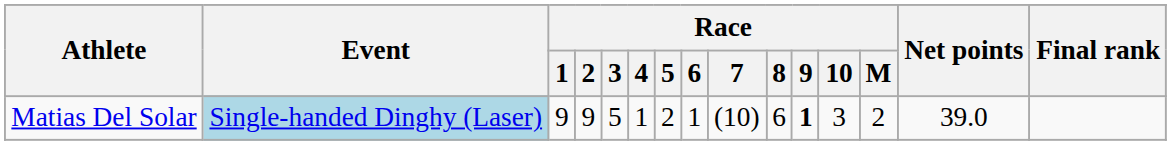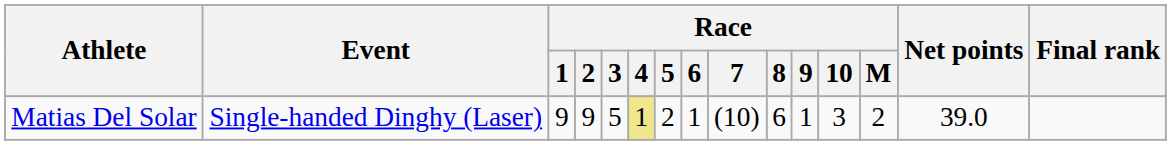Matias Del Solar | Event: lightblue background -> no background
Matias Del Solar | Race / 4: no background -> khaki background
Matias Del Solar | Race / 9: bold -> normal
